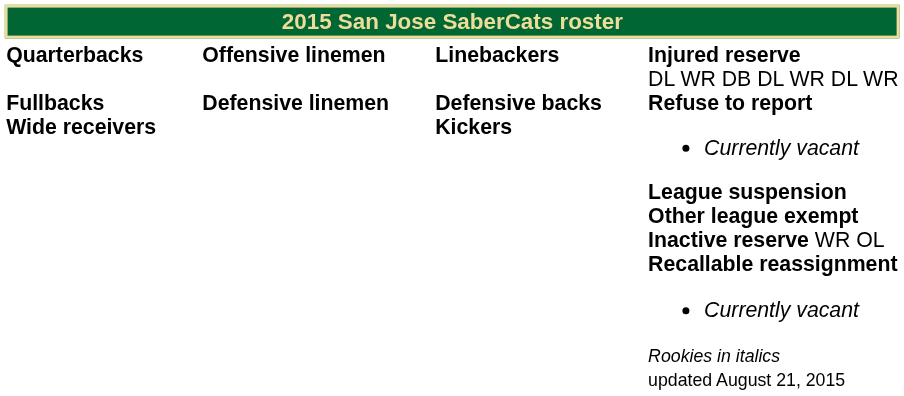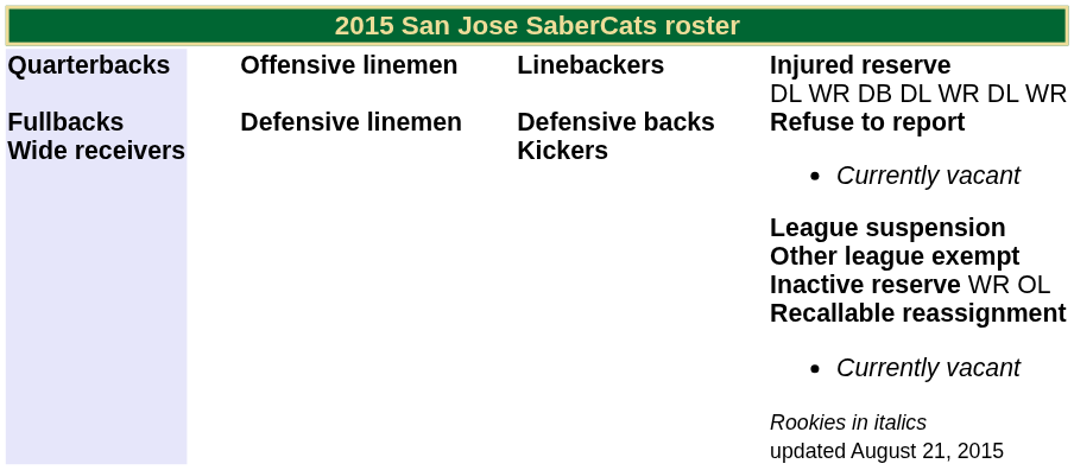Quarterbacks Fullbacks Wide receivers | column 1: no background -> lavender background
